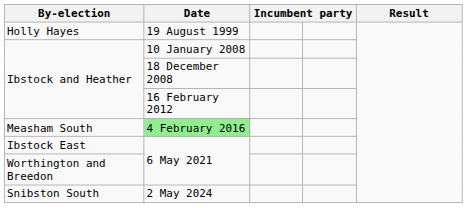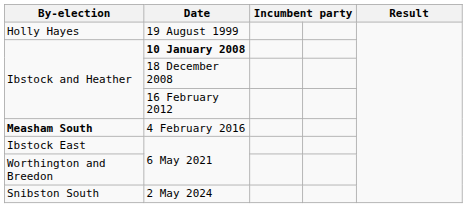10 January 2008 | Date: normal -> bold
4 February 2016 | By-election: normal -> bold
4 February 2016 | Date: lightgreen background -> no background
